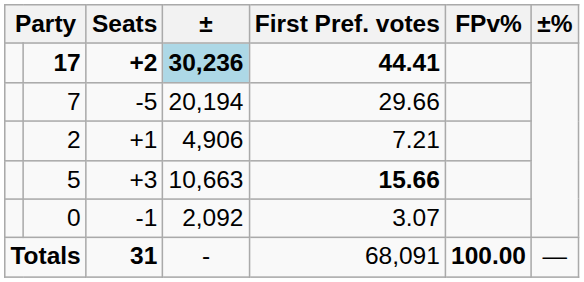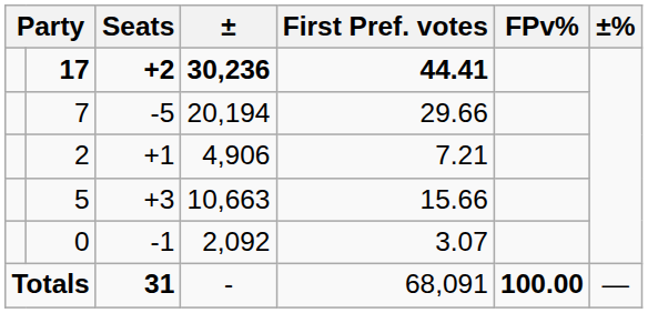17 | ±: lightblue background -> no background
5 | First Pref. votes: bold -> normal
